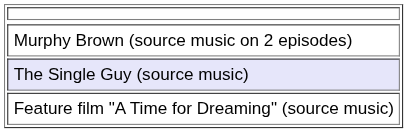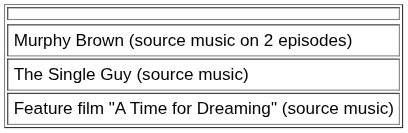row 3 | column 1: lavender background -> no background
